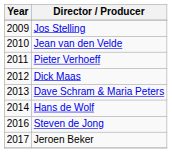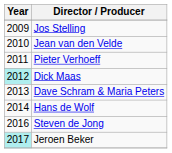Dick Maas | Year: no background -> paleturquoise background
Jeroen Beker | Year: no background -> paleturquoise background
